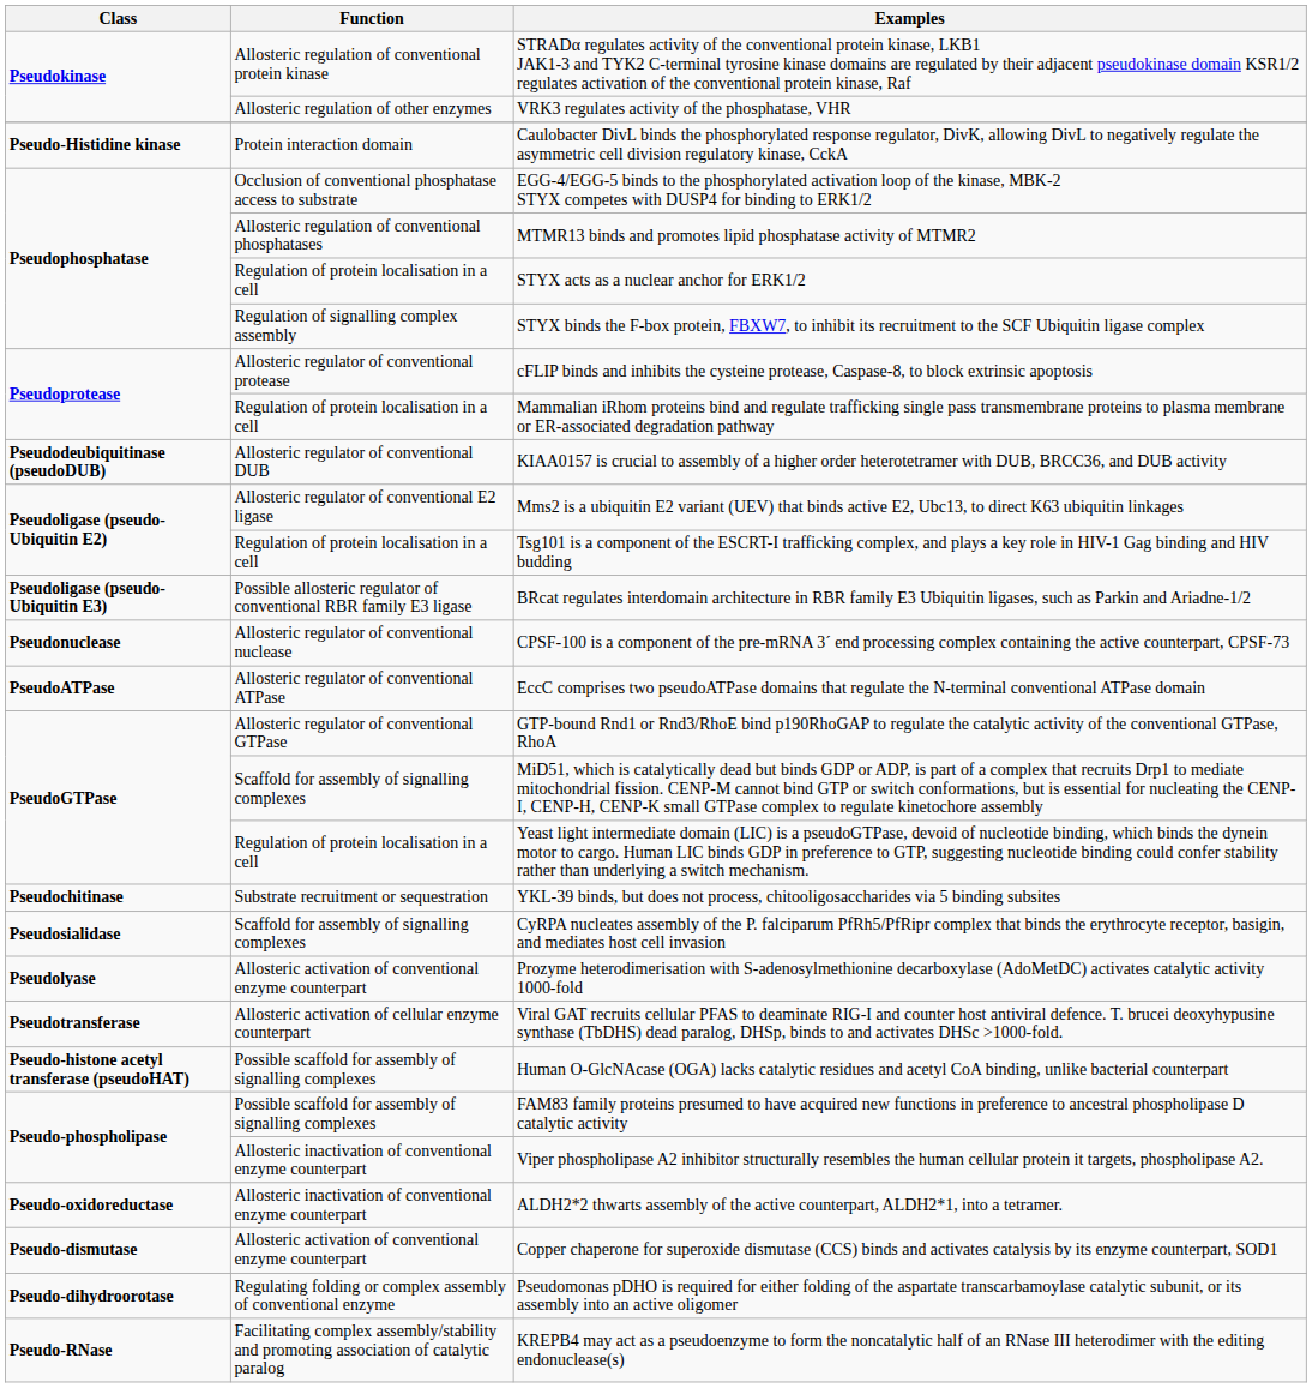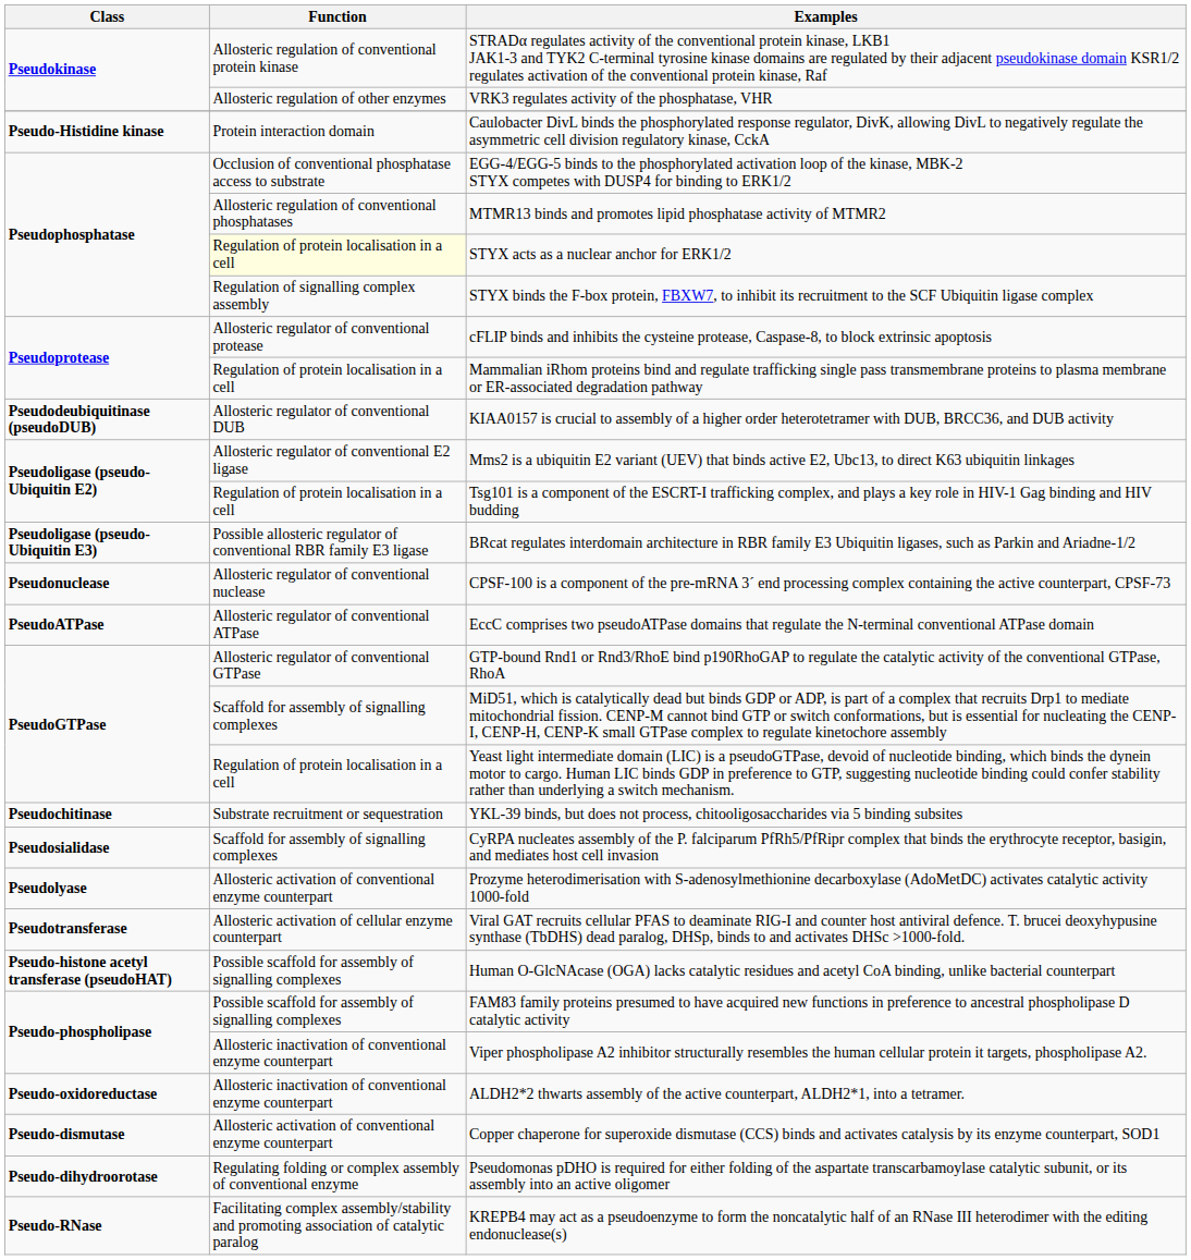STYX acts as a nuclear anchor for ERK1/2 | Function: no background -> lightyellow background
